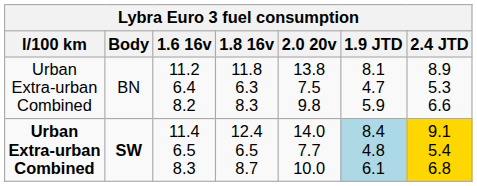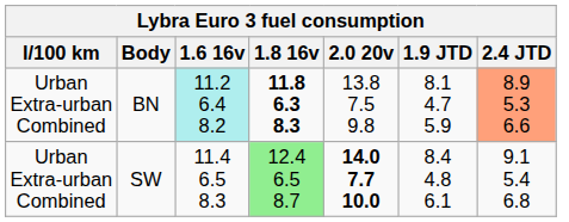row 3 | 1.6 16v: no background -> paleturquoise background
row 3 | 1.8 16v: normal -> bold
row 3 | 2.4 JTD: no background -> lightsalmon background
row 4 | l/100 km: bold -> normal
row 4 | Body: bold -> normal
row 4 | 1.8 16v: no background -> lightgreen background
row 4 | 2.0 20v: normal -> bold
row 4 | 1.9 JTD: lightblue background -> no background
row 4 | 2.4 JTD: gold background -> no background
